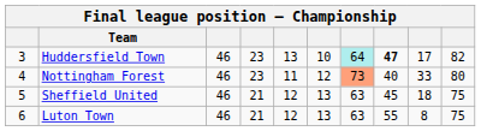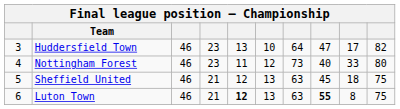Huddersfield Town | column 7: paleturquoise background -> no background
Huddersfield Town | column 8: bold -> normal
Nottingham Forest | column 7: lightsalmon background -> no background
Luton Town | column 5: normal -> bold
Luton Town | column 8: normal -> bold
